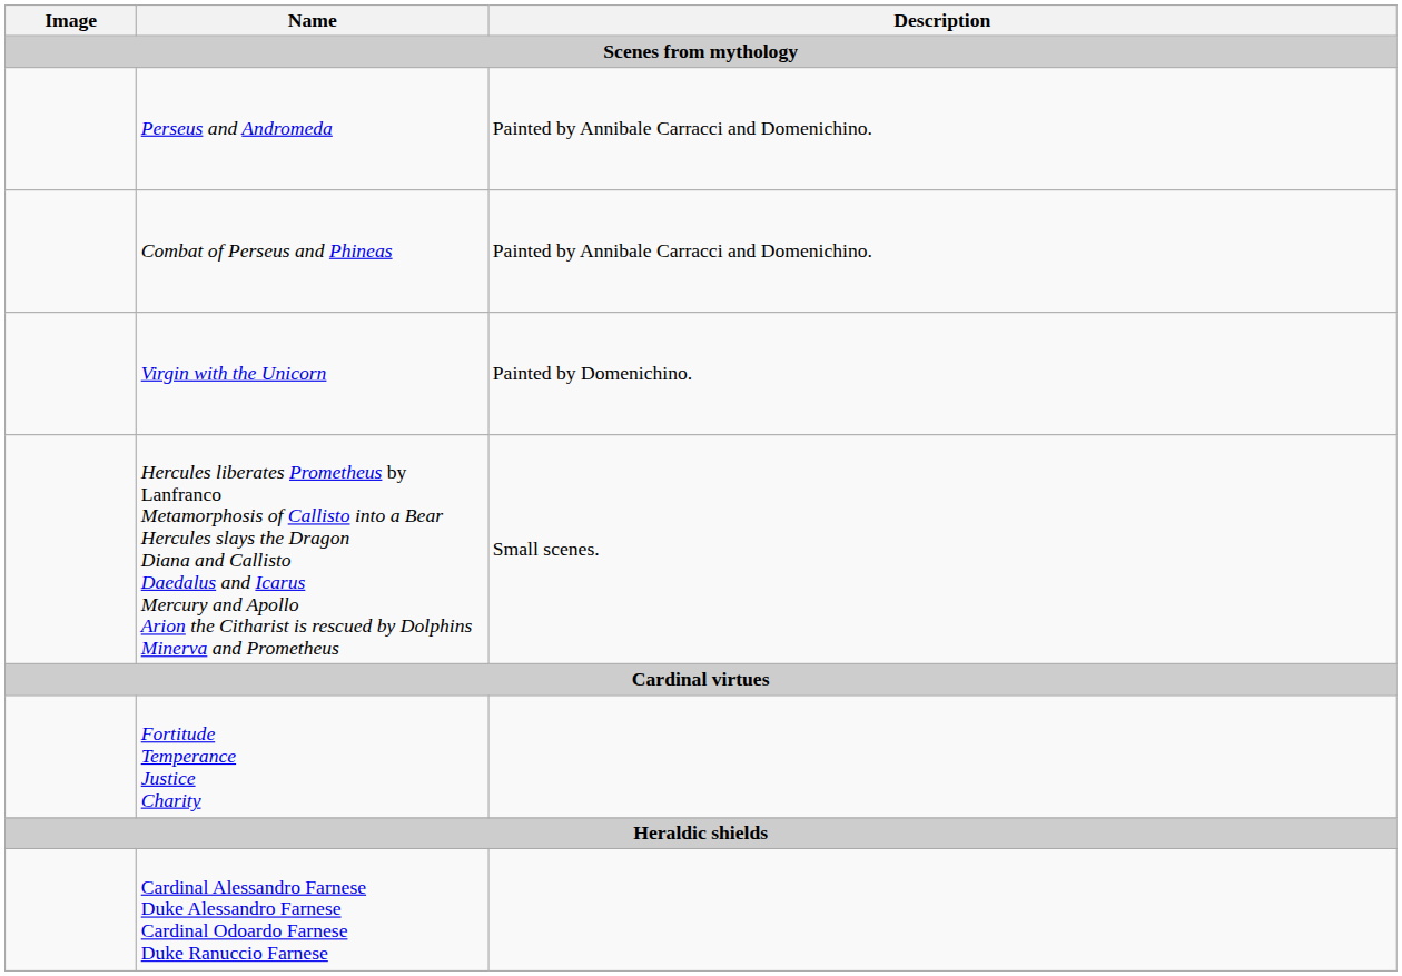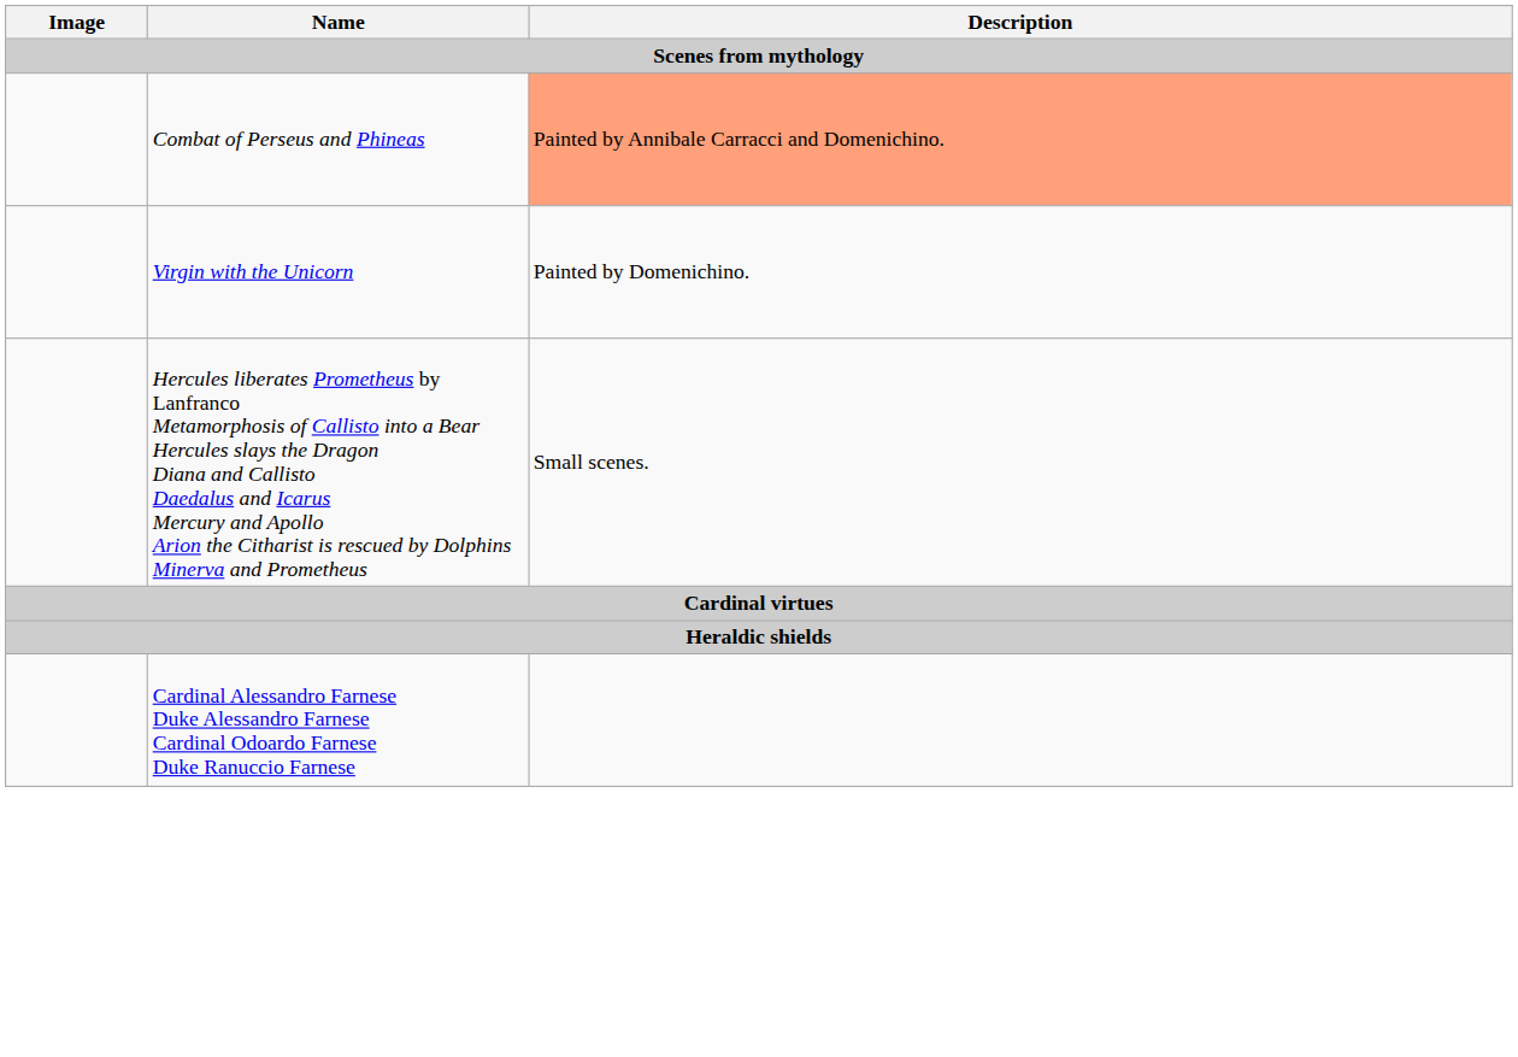- row: Perseus and Andromeda | Painted by Annibale Carracci and Domenichino.
Combat of Perseus and Phineas | Description: no background -> lightsalmon background
- row: Fortitude Temperance Justice Charity
